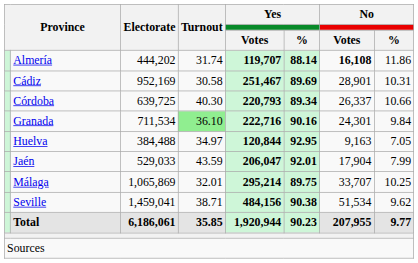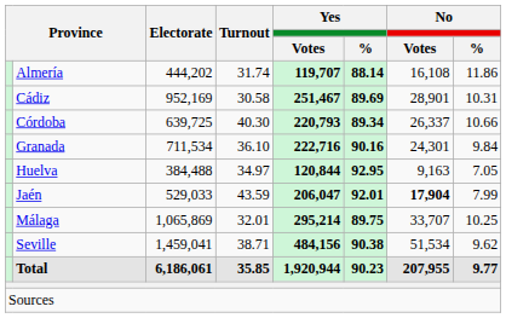Almería | No / Votes: bold -> normal
Granada | Turnout: lightgreen background -> no background
Jaén | No / Votes: normal -> bold
